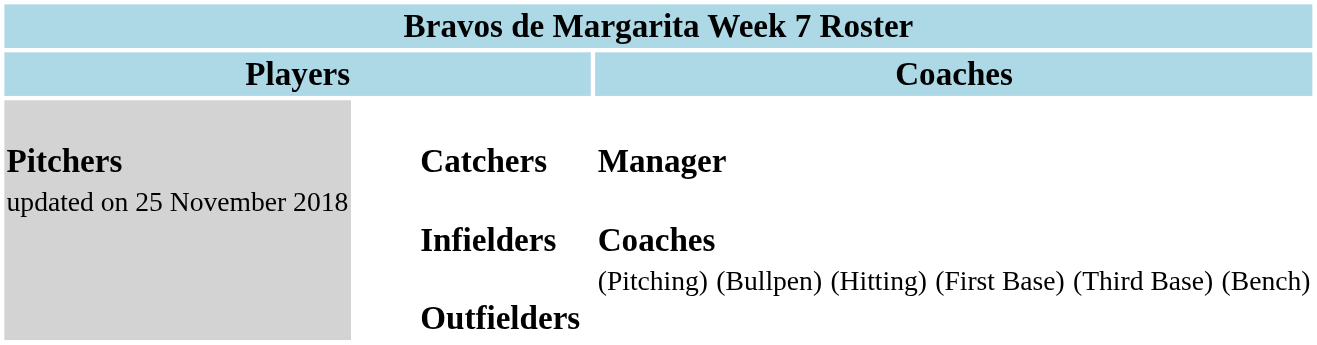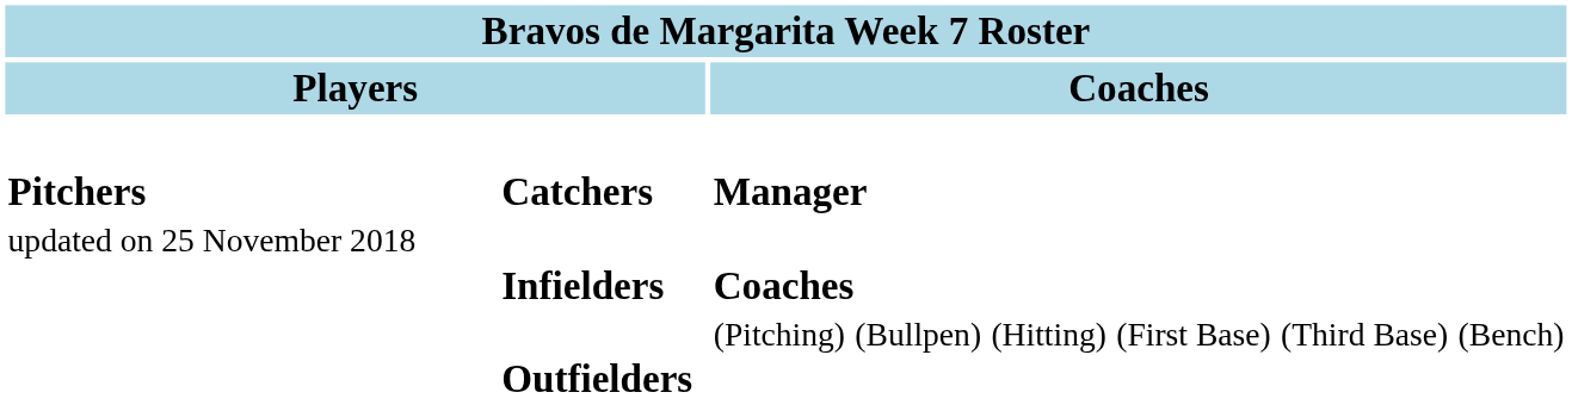Pitchers updated on 25 November 2018 | column 1: lightgrey background -> no background
